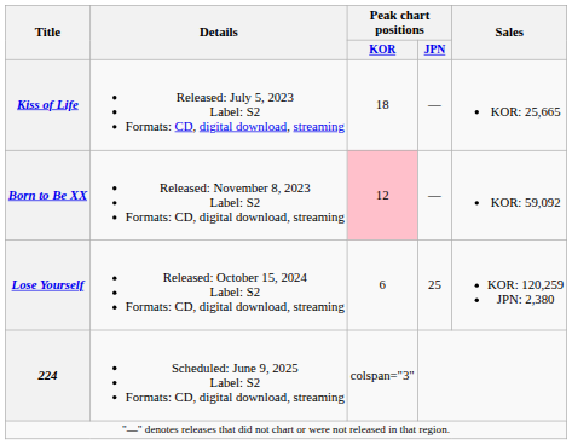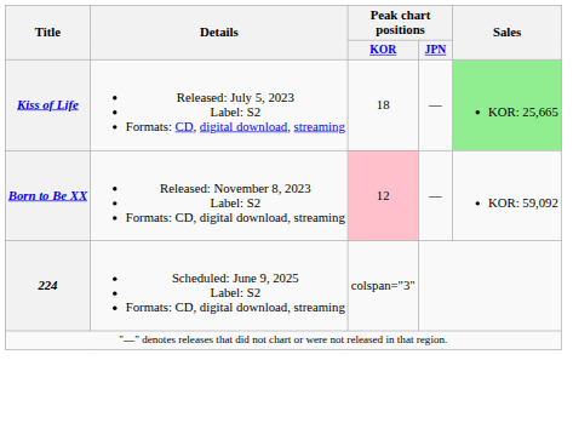Kiss of Life | Sales: no background -> lightgreen background
- row: Lose Yourself | Released: October 15, 2024 Label: S2 Formats: CD, digital download, streaming | 6 | 25 | KOR: 120,259 JPN: 2,380
